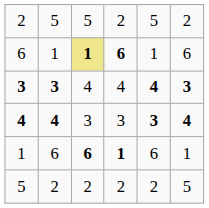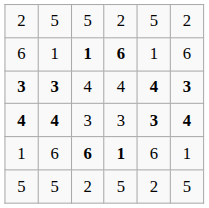row 2 | column 3: khaki background -> no background
row 6 | column 2: 2 -> 5
row 6 | column 4: 2 -> 5
